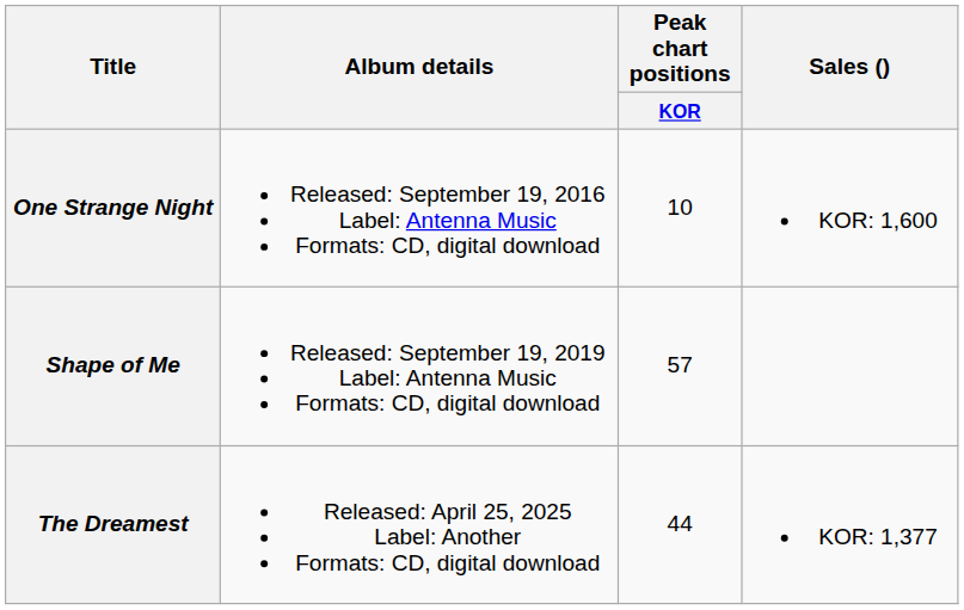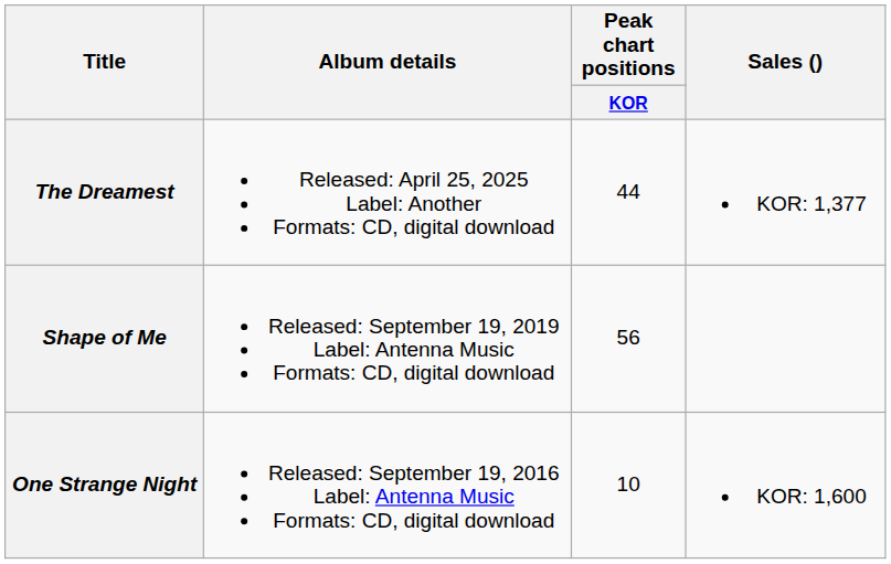rows swapped: One Strange Night <-> The Dreamest
Shape of Me | Peak chart positions / KOR: 57 -> 56
